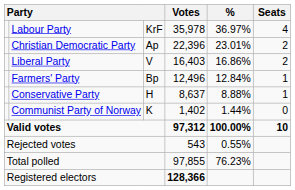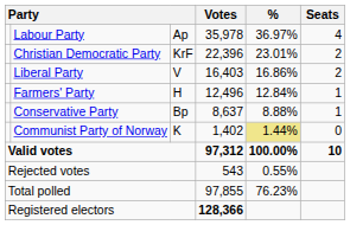Labour Party | column 3: KrF -> Ap
Christian Democratic Party | column 3: Ap -> KrF
Farmers' Party | column 3: Bp -> H
Conservative Party | column 3: H -> Bp
Communist Party of Norway | %: no background -> khaki background
